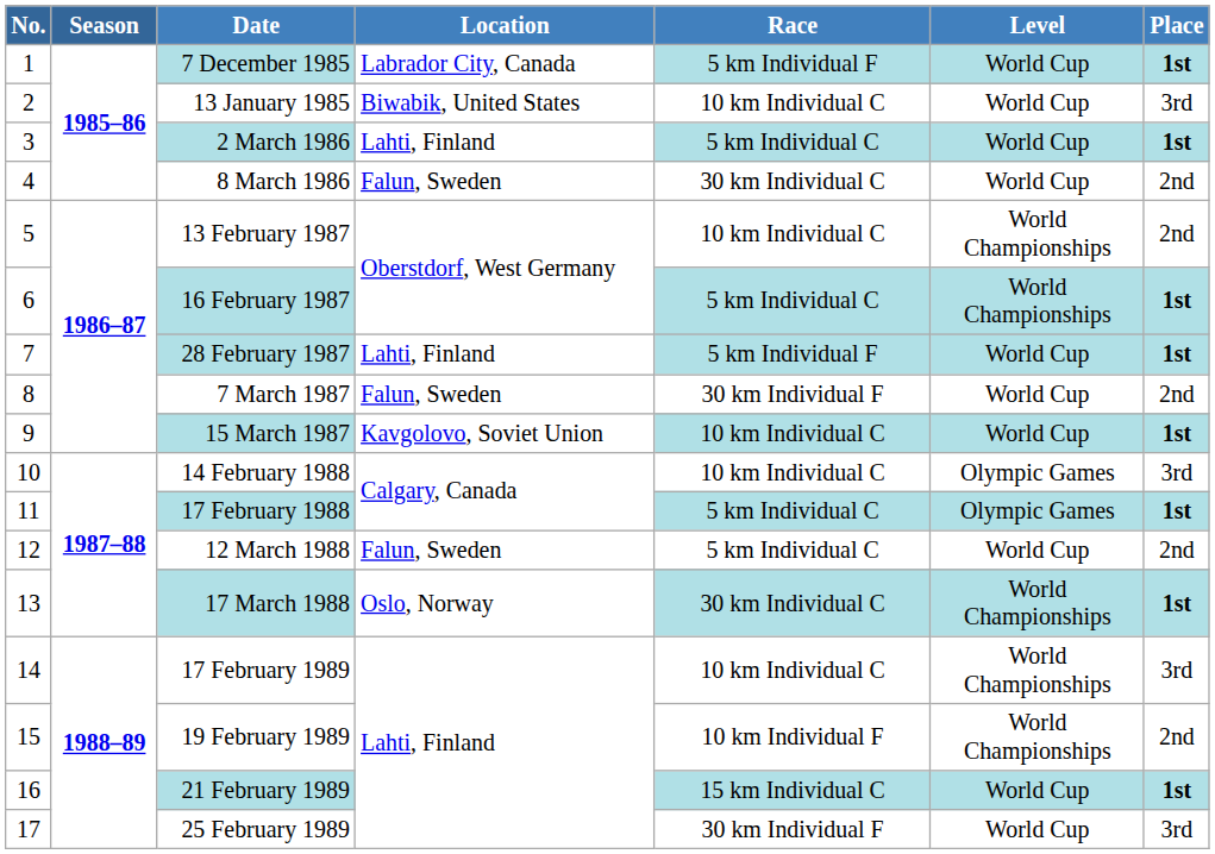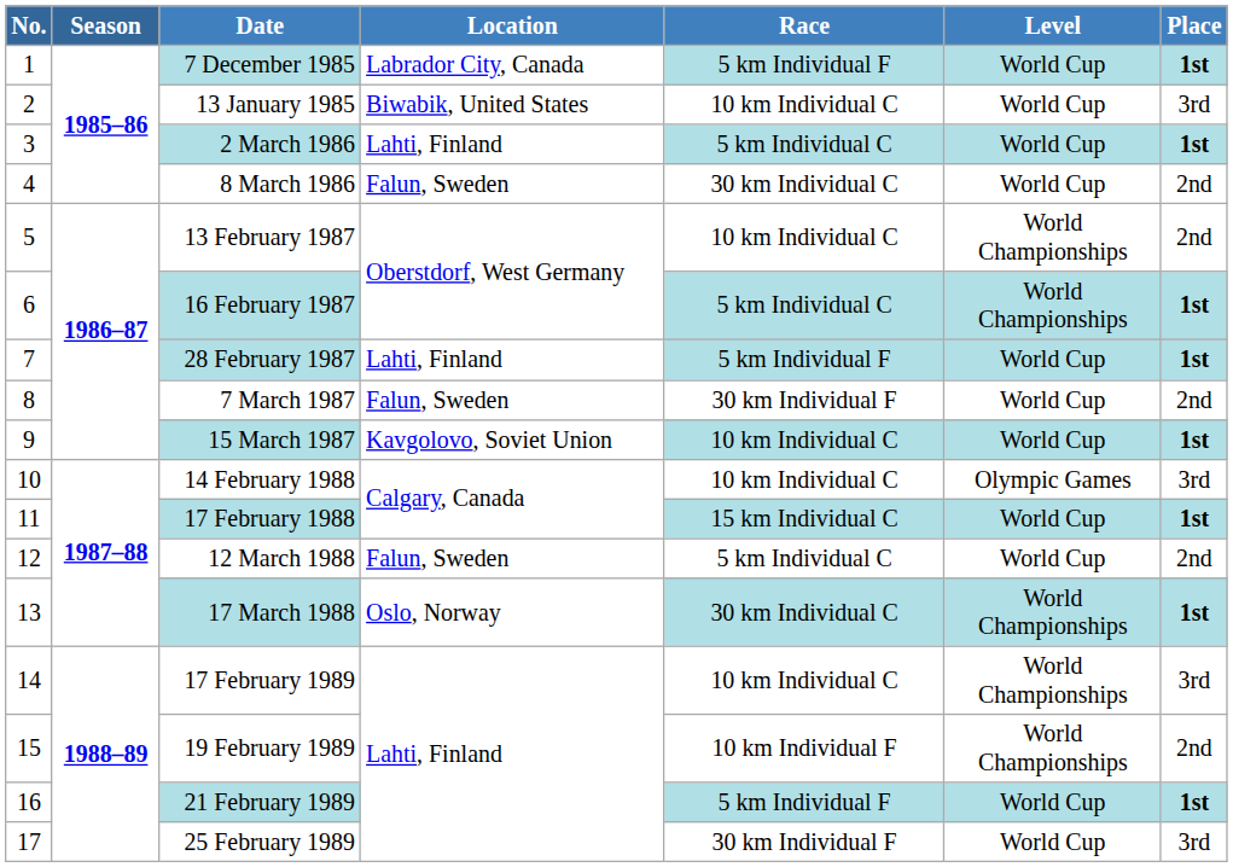17 February 1988 | Race: 5 km Individual C -> 15 km Individual C
17 February 1988 | Level: Olympic Games -> World Cup
21 February 1989 | Race: 15 km Individual C -> 5 km Individual F
